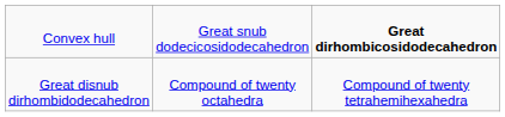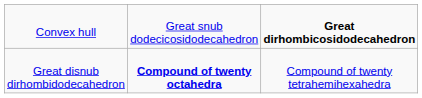Great disnub dirhombidodecahedron | column 2: normal -> bold
